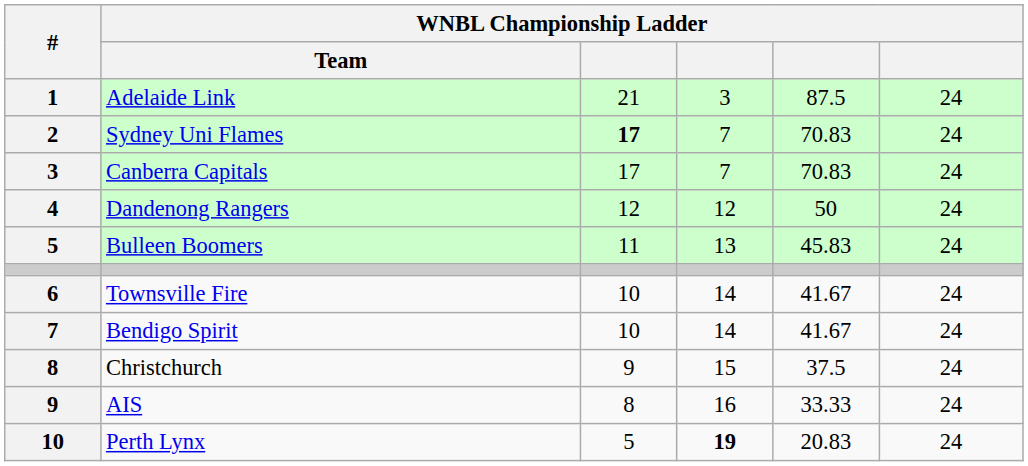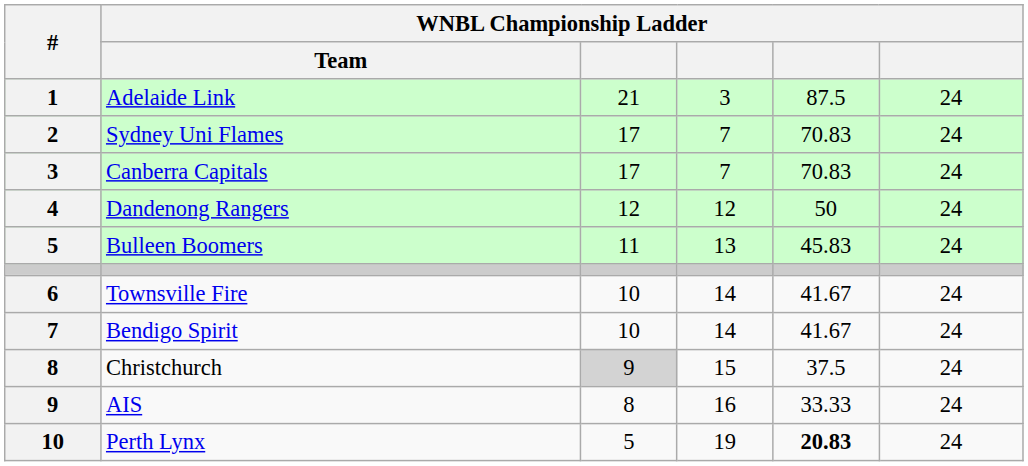Sydney Uni Flames | column 3: bold -> normal
Christchurch | column 3: no background -> lightgrey background
Perth Lynx | column 4: bold -> normal
Perth Lynx | column 5: normal -> bold
